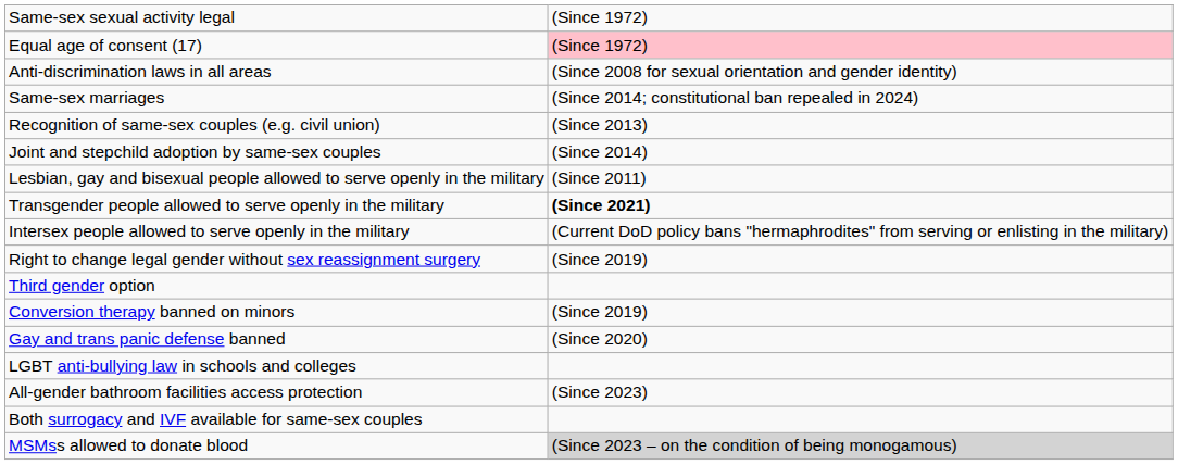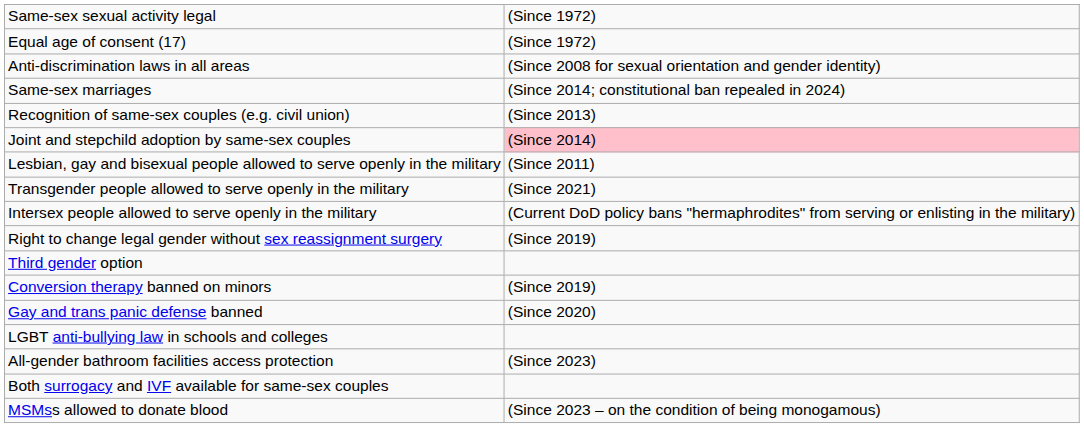Equal age of consent (17) | column 2: pink background -> no background
Joint and stepchild adoption by same-sex couples | column 2: no background -> pink background
Transgender people allowed to serve openly in the military | column 2: bold -> normal
MSMss allowed to donate blood | column 2: lightgrey background -> no background
